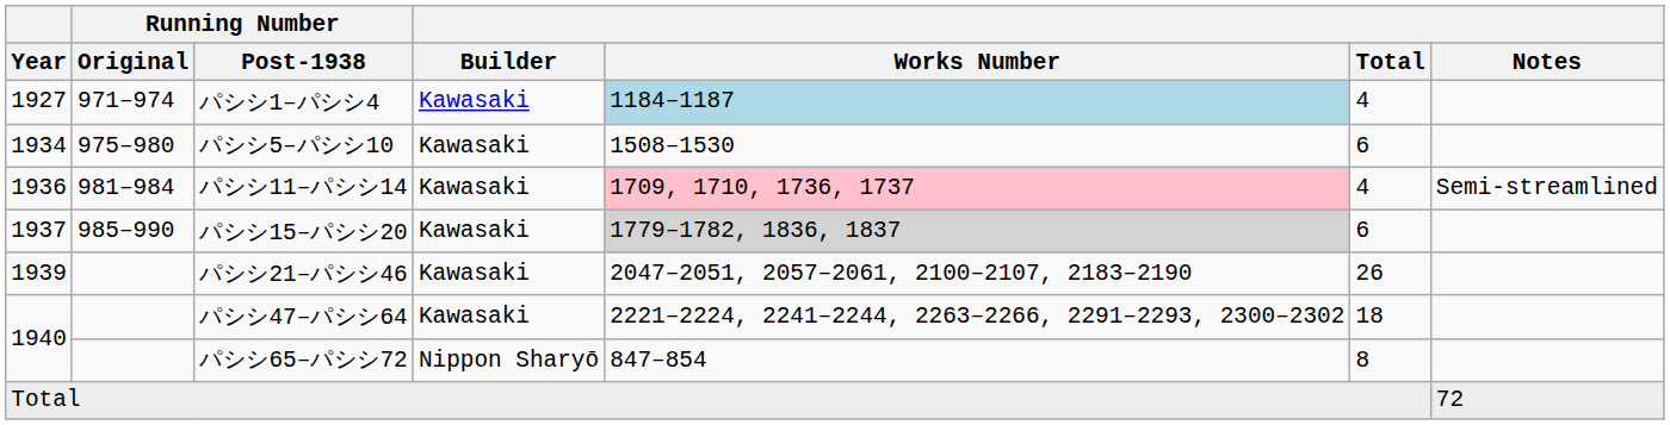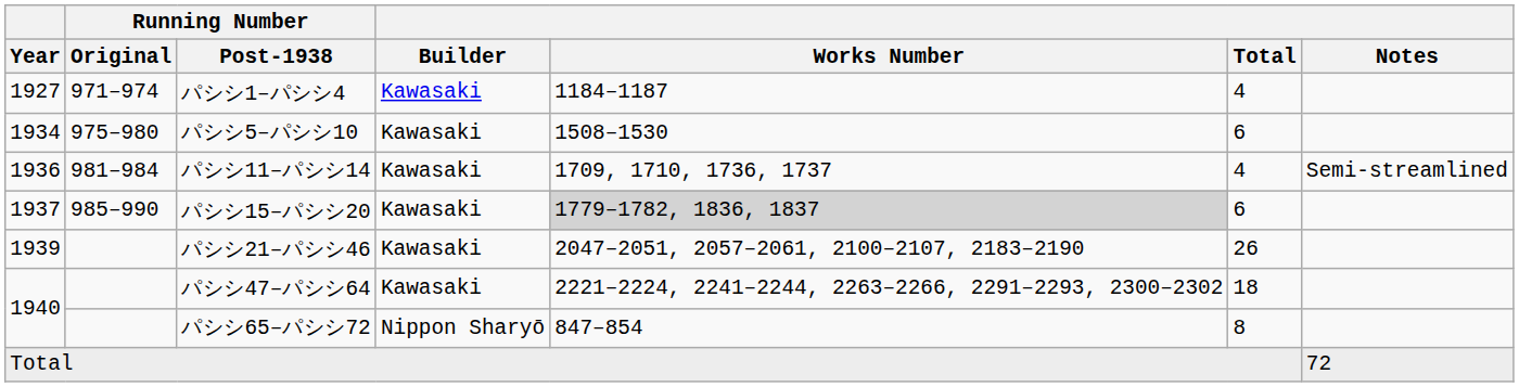パシシ1–パシシ4 | Works Number: lightblue background -> no background
パシシ11–パシシ14 | Works Number: pink background -> no background
